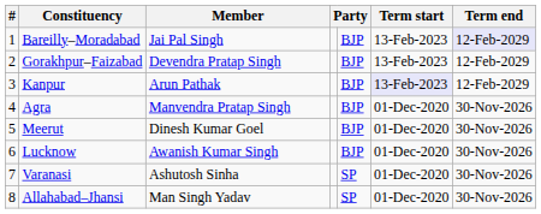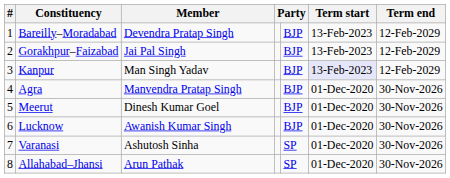Bareilly–Moradabad | Member: Jai Pal Singh -> Devendra Pratap Singh
Bareilly–Moradabad | Term end: lavender background -> no background
Gorakhpur–Faizabad | Member: Devendra Pratap Singh -> Jai Pal Singh
Kanpur | Member: Arun Pathak -> Man Singh Yadav
Allahabad–Jhansi | Member: Man Singh Yadav -> Arun Pathak
